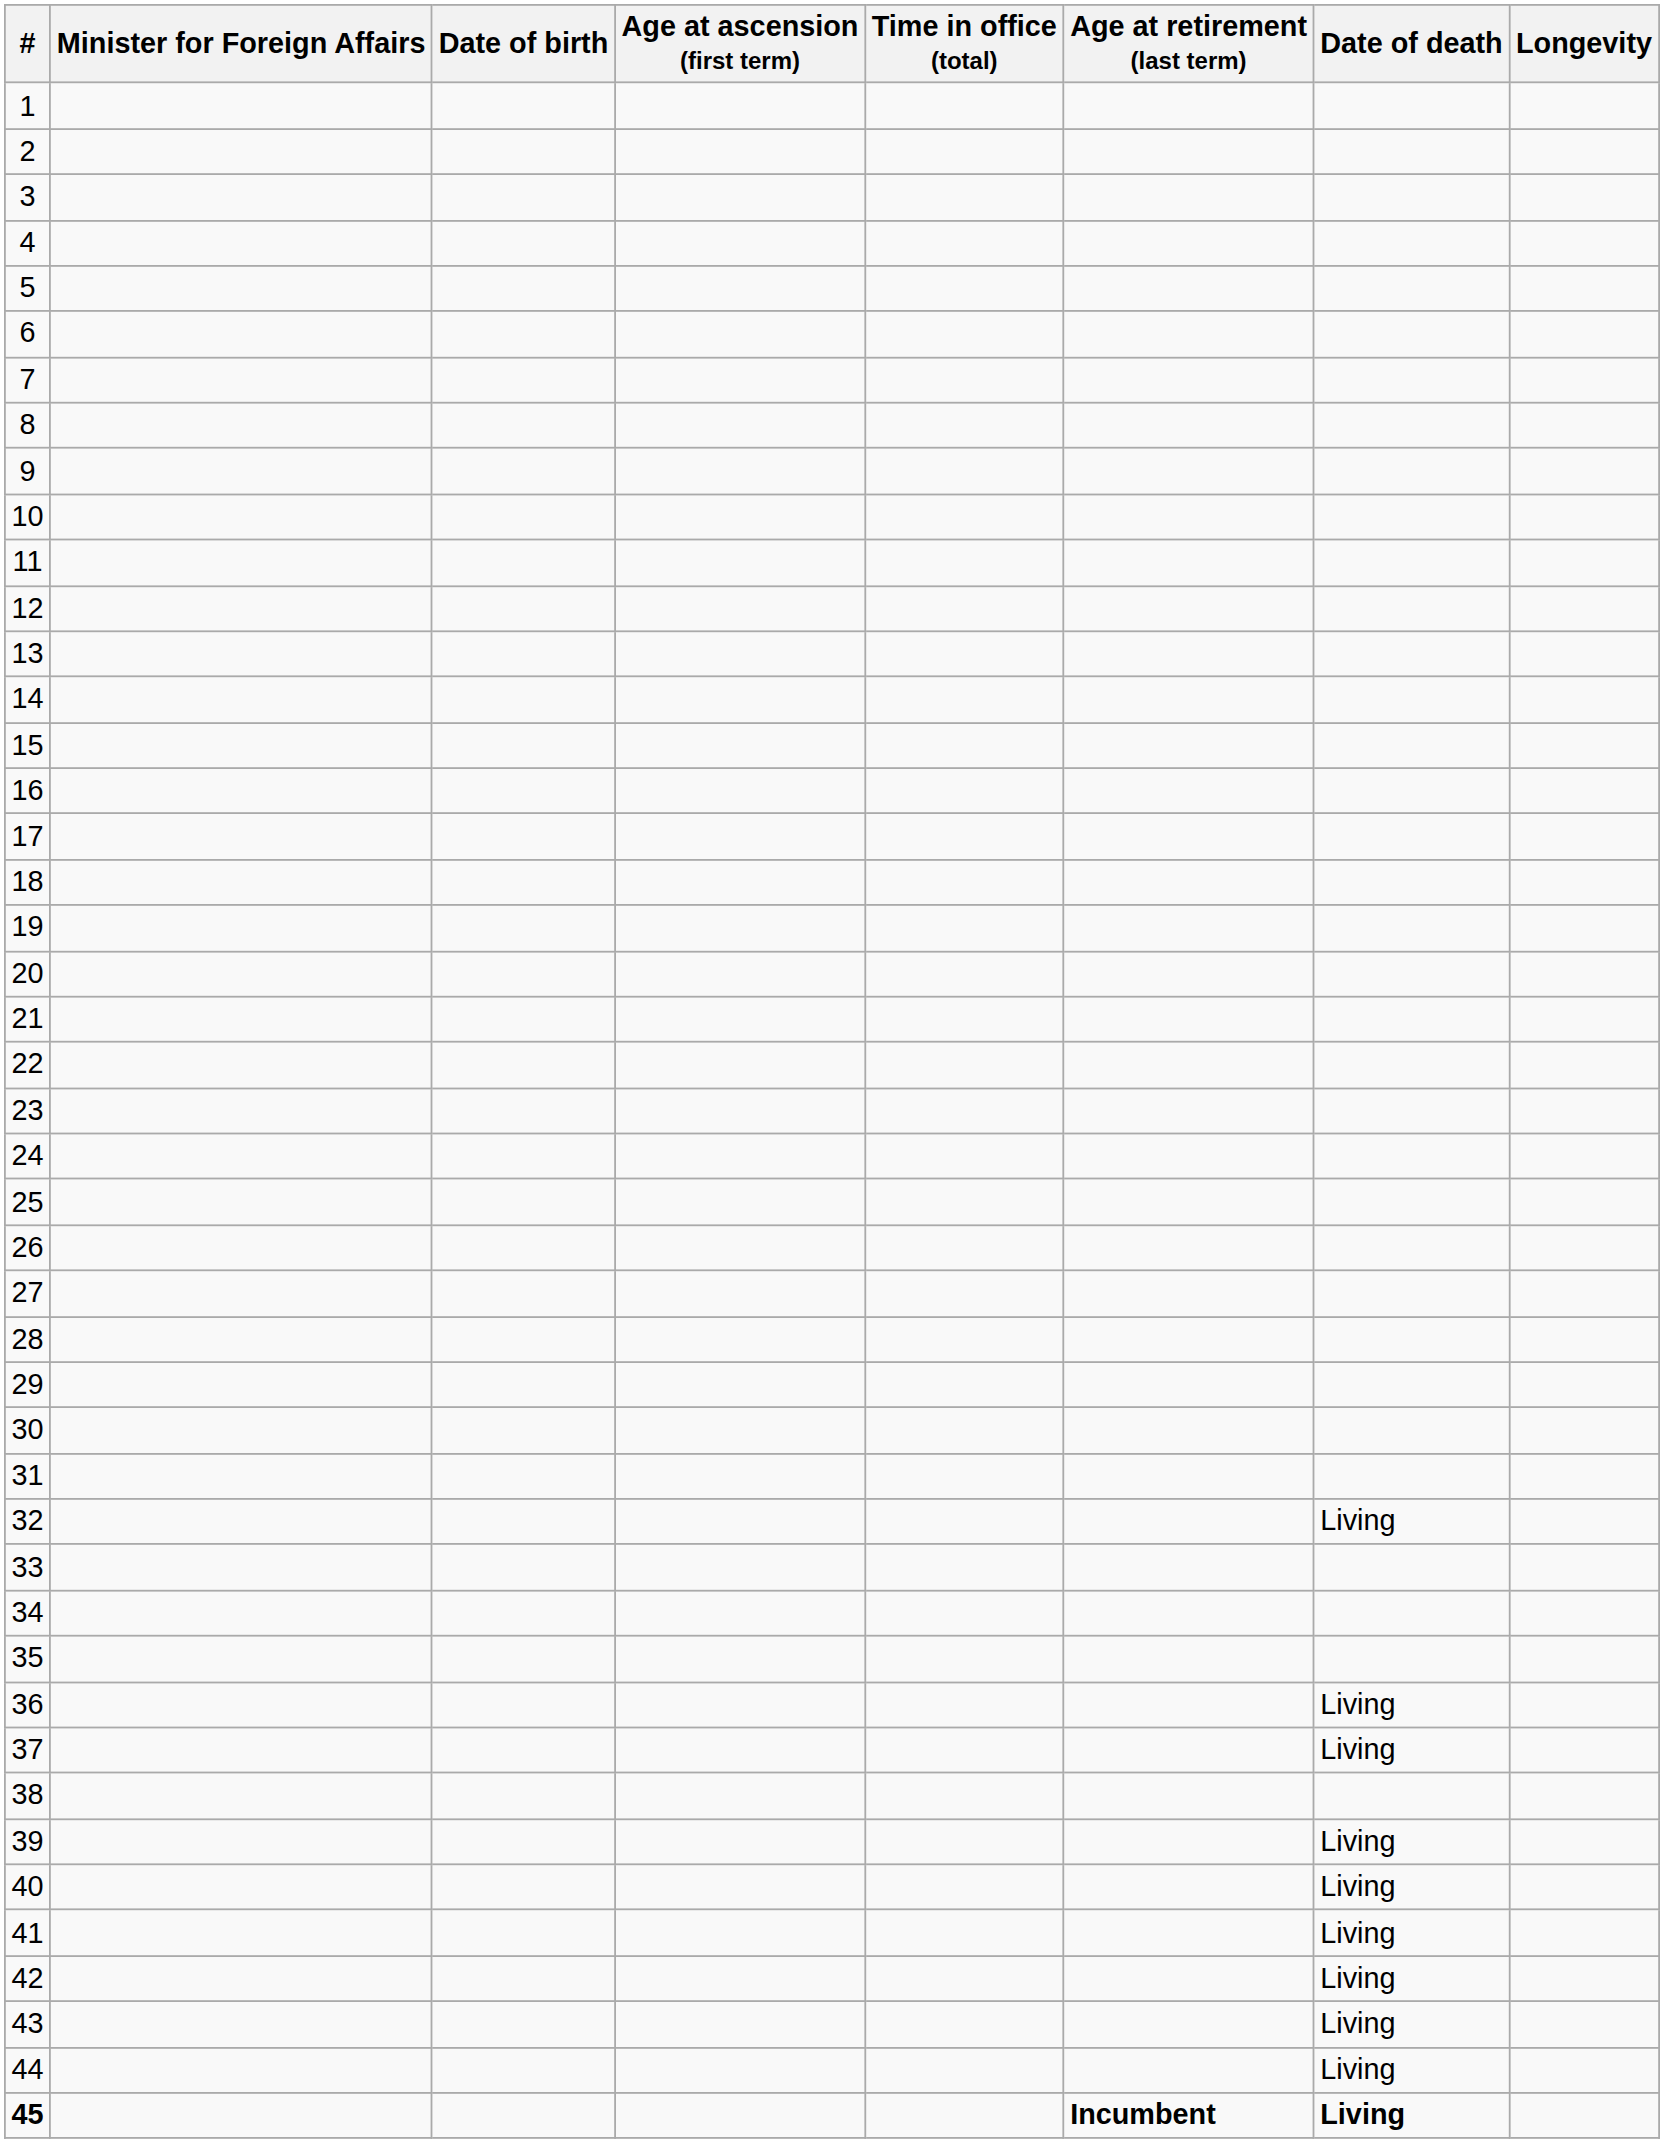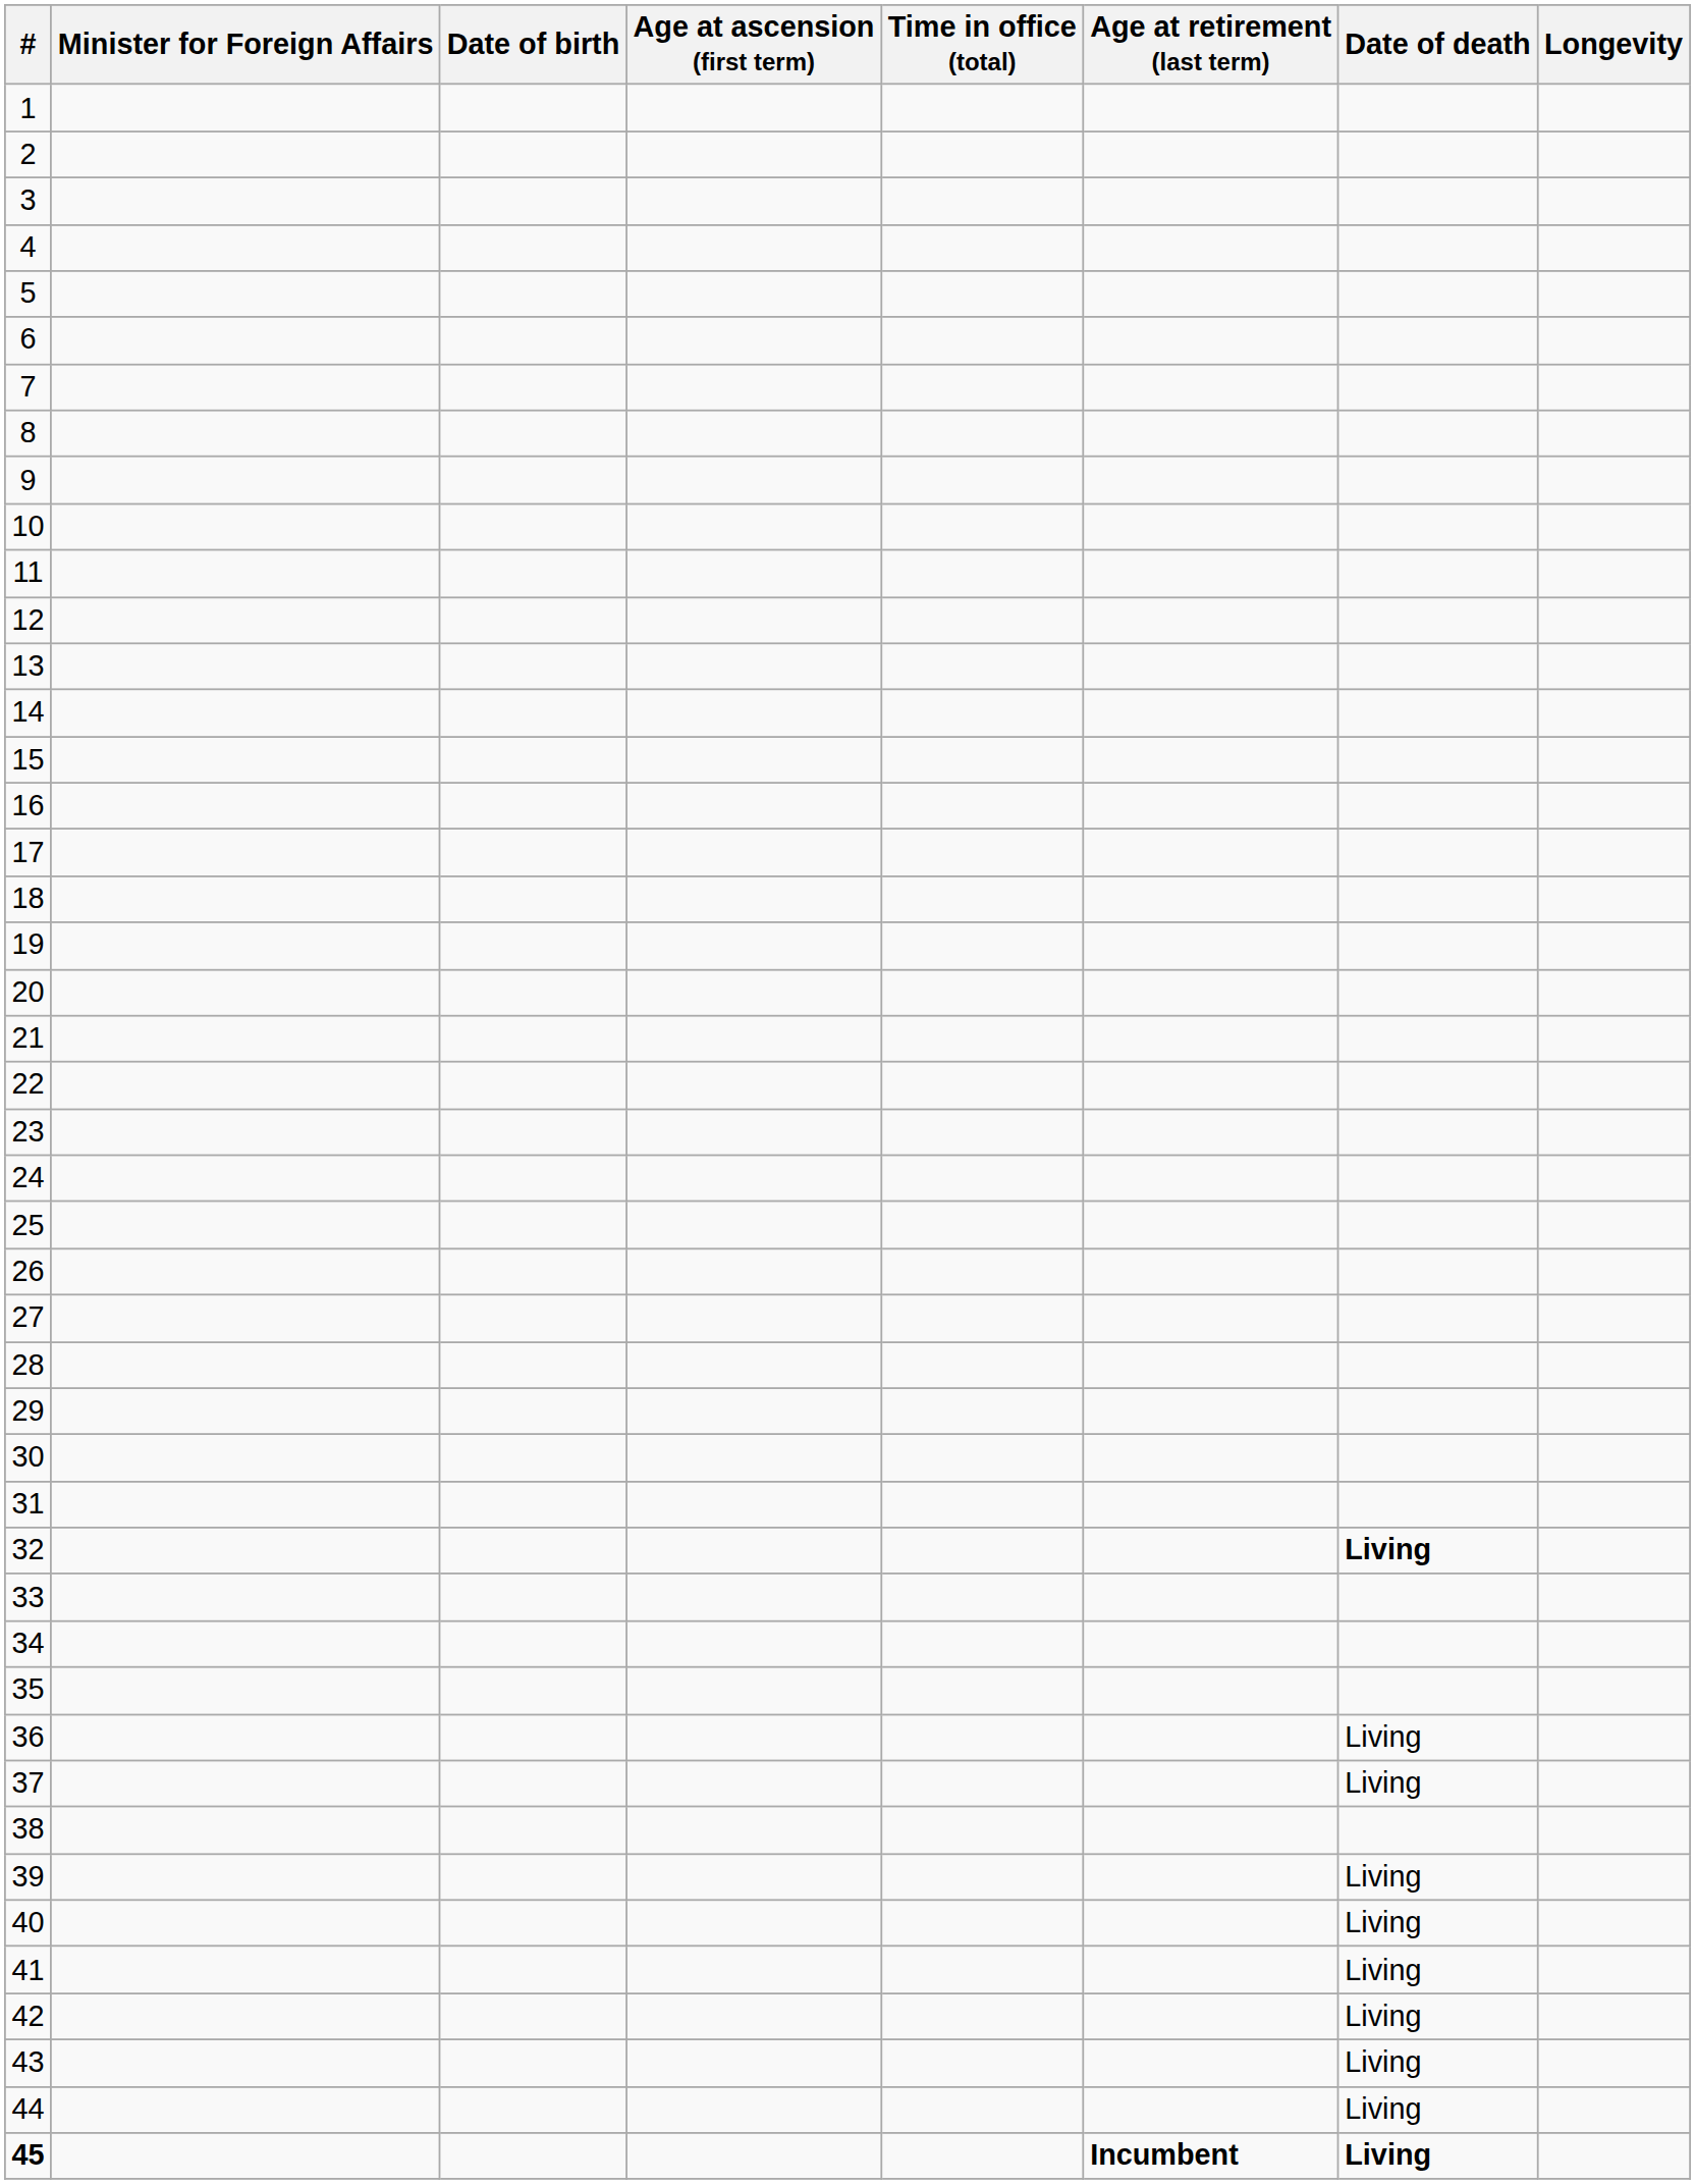32 | Date of death: normal -> bold
